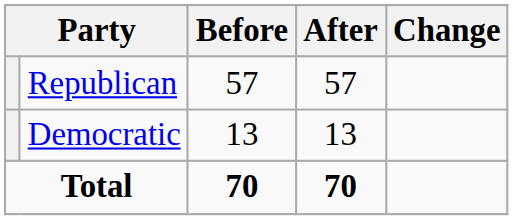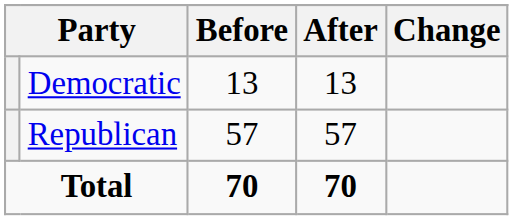rows swapped: Republican <-> Democratic
